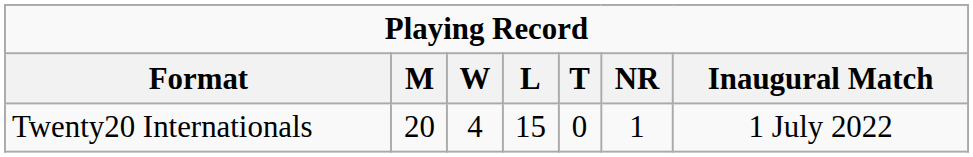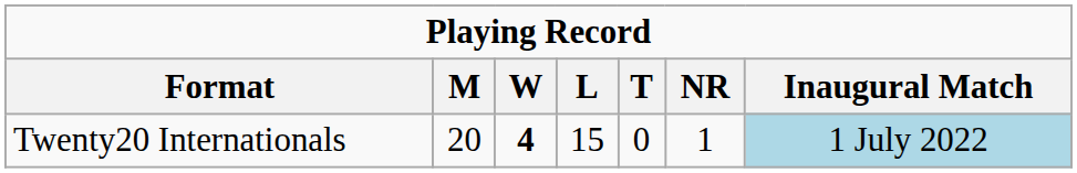Twenty20 Internationals | W: normal -> bold
Twenty20 Internationals | Inaugural Match: no background -> lightblue background
